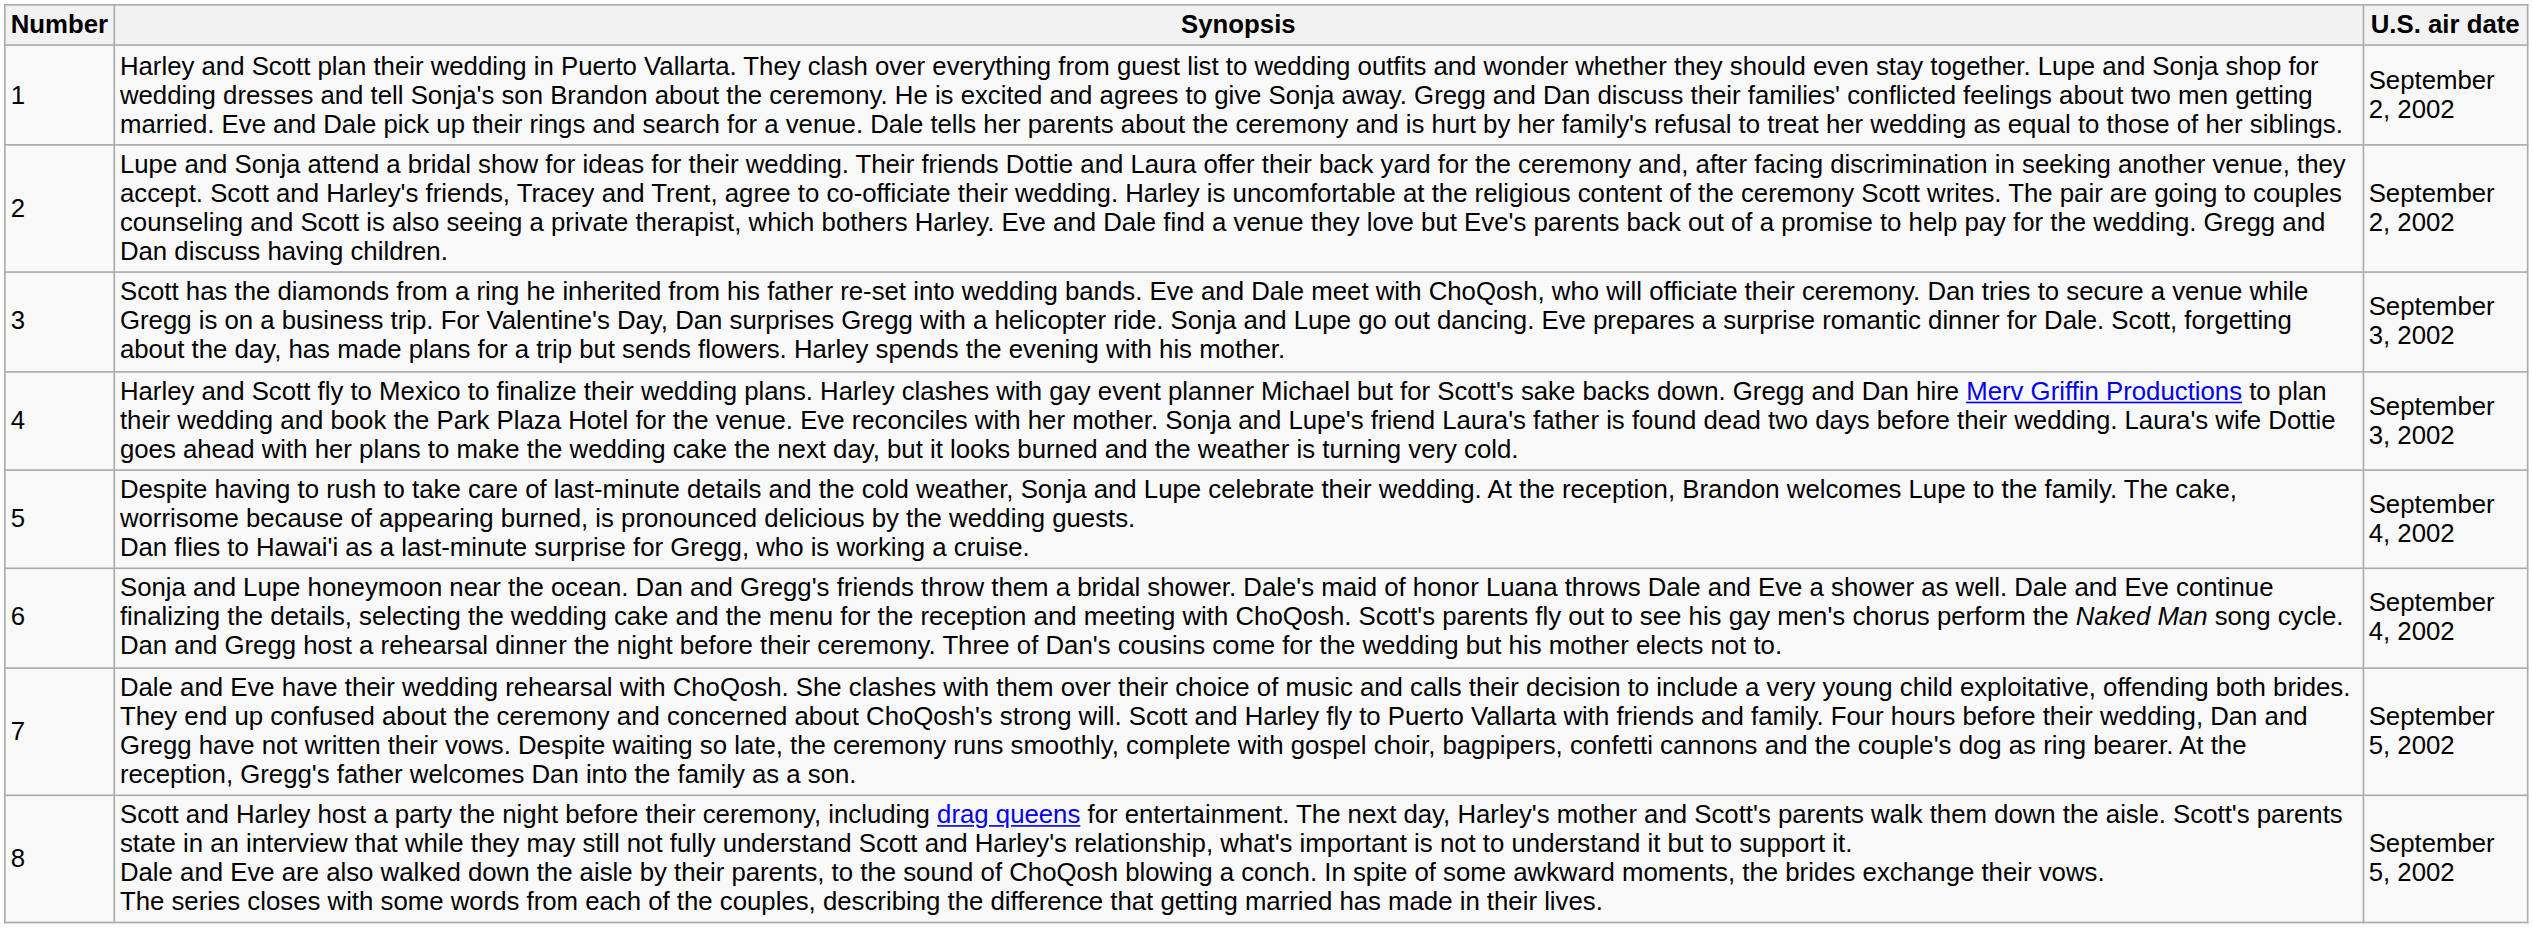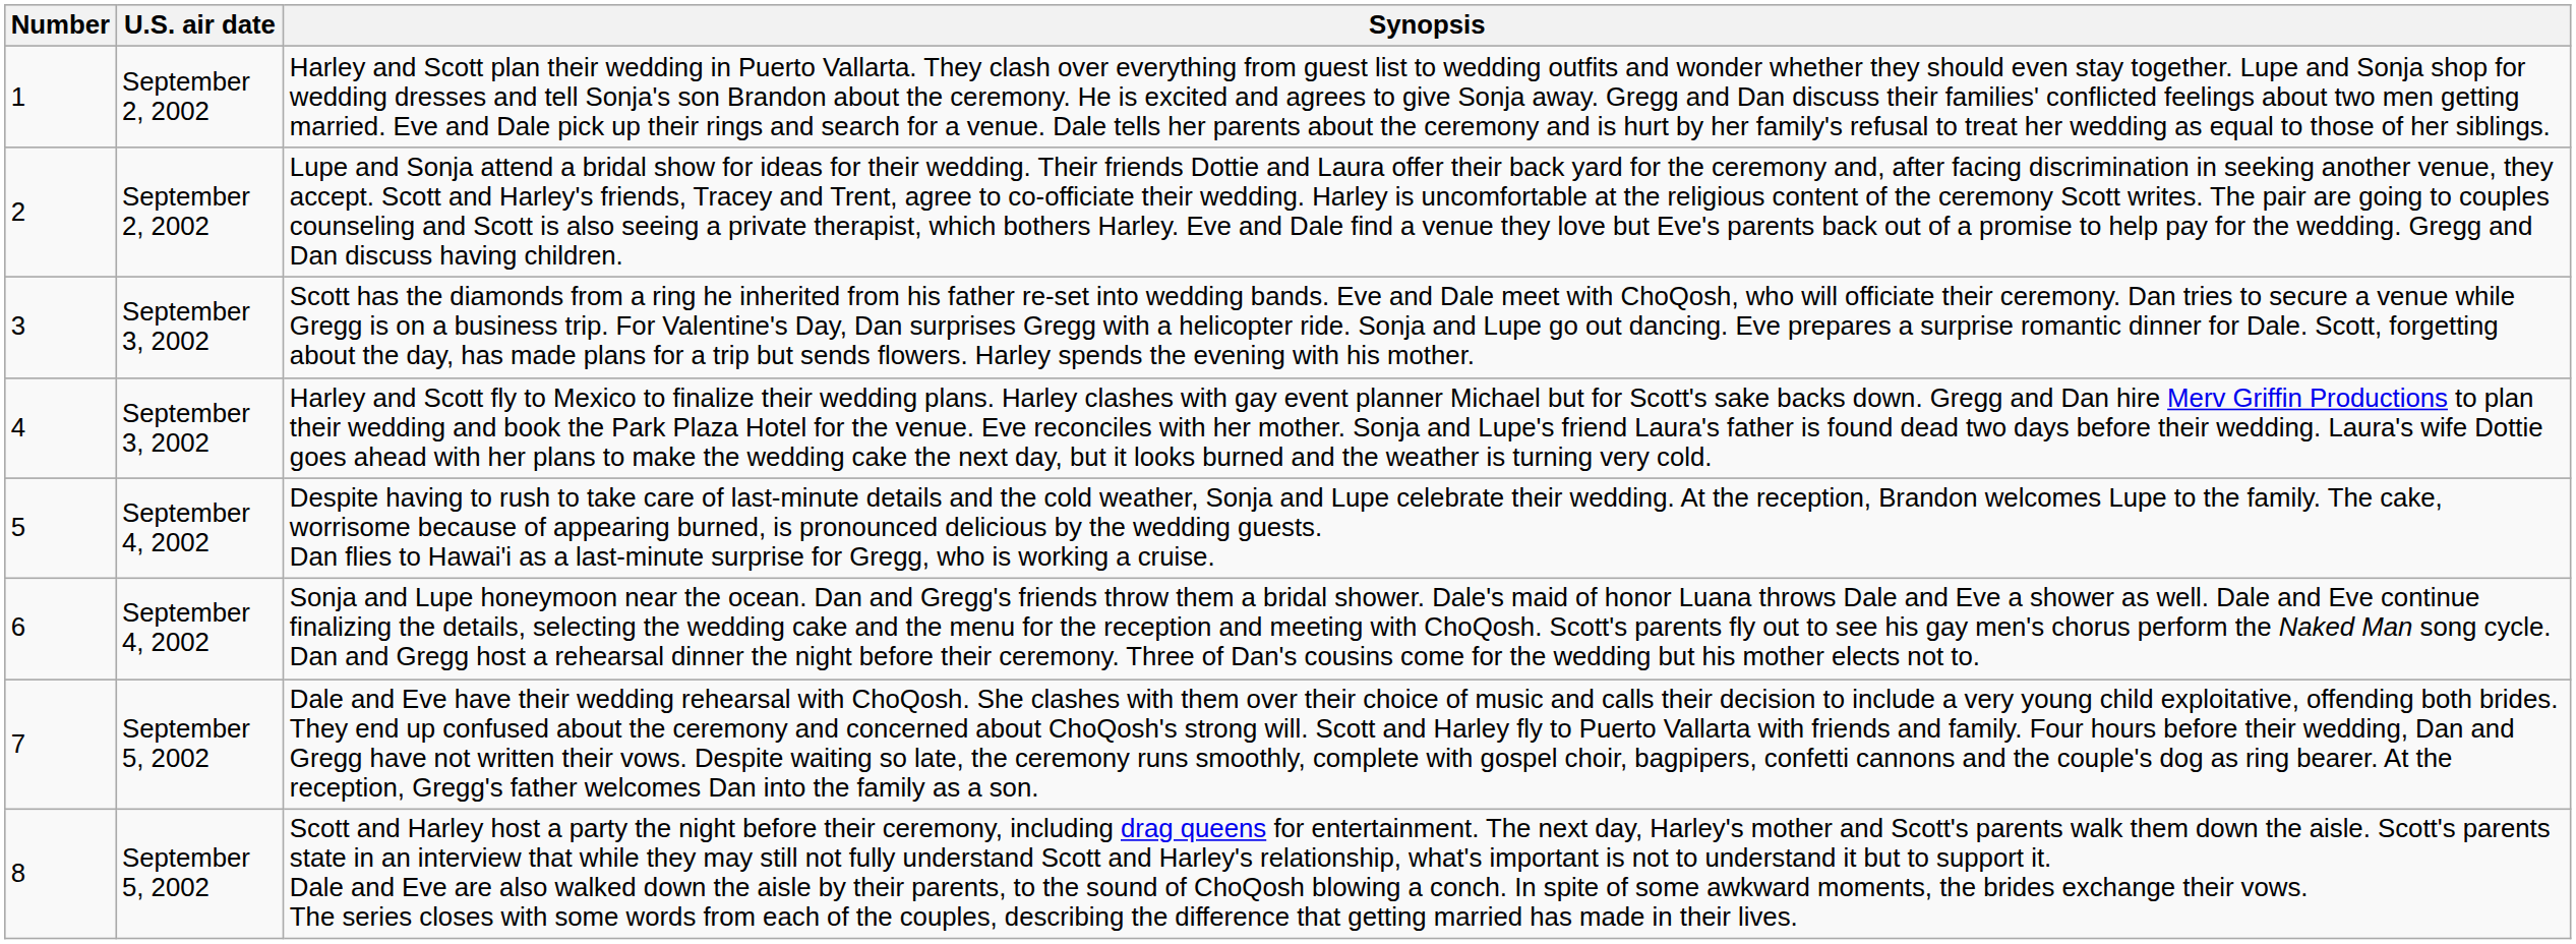columns swapped: U.S. air date <-> Synopsis
